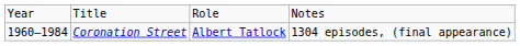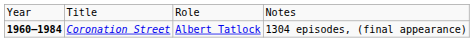Coronation Street | column 1: normal -> bold
